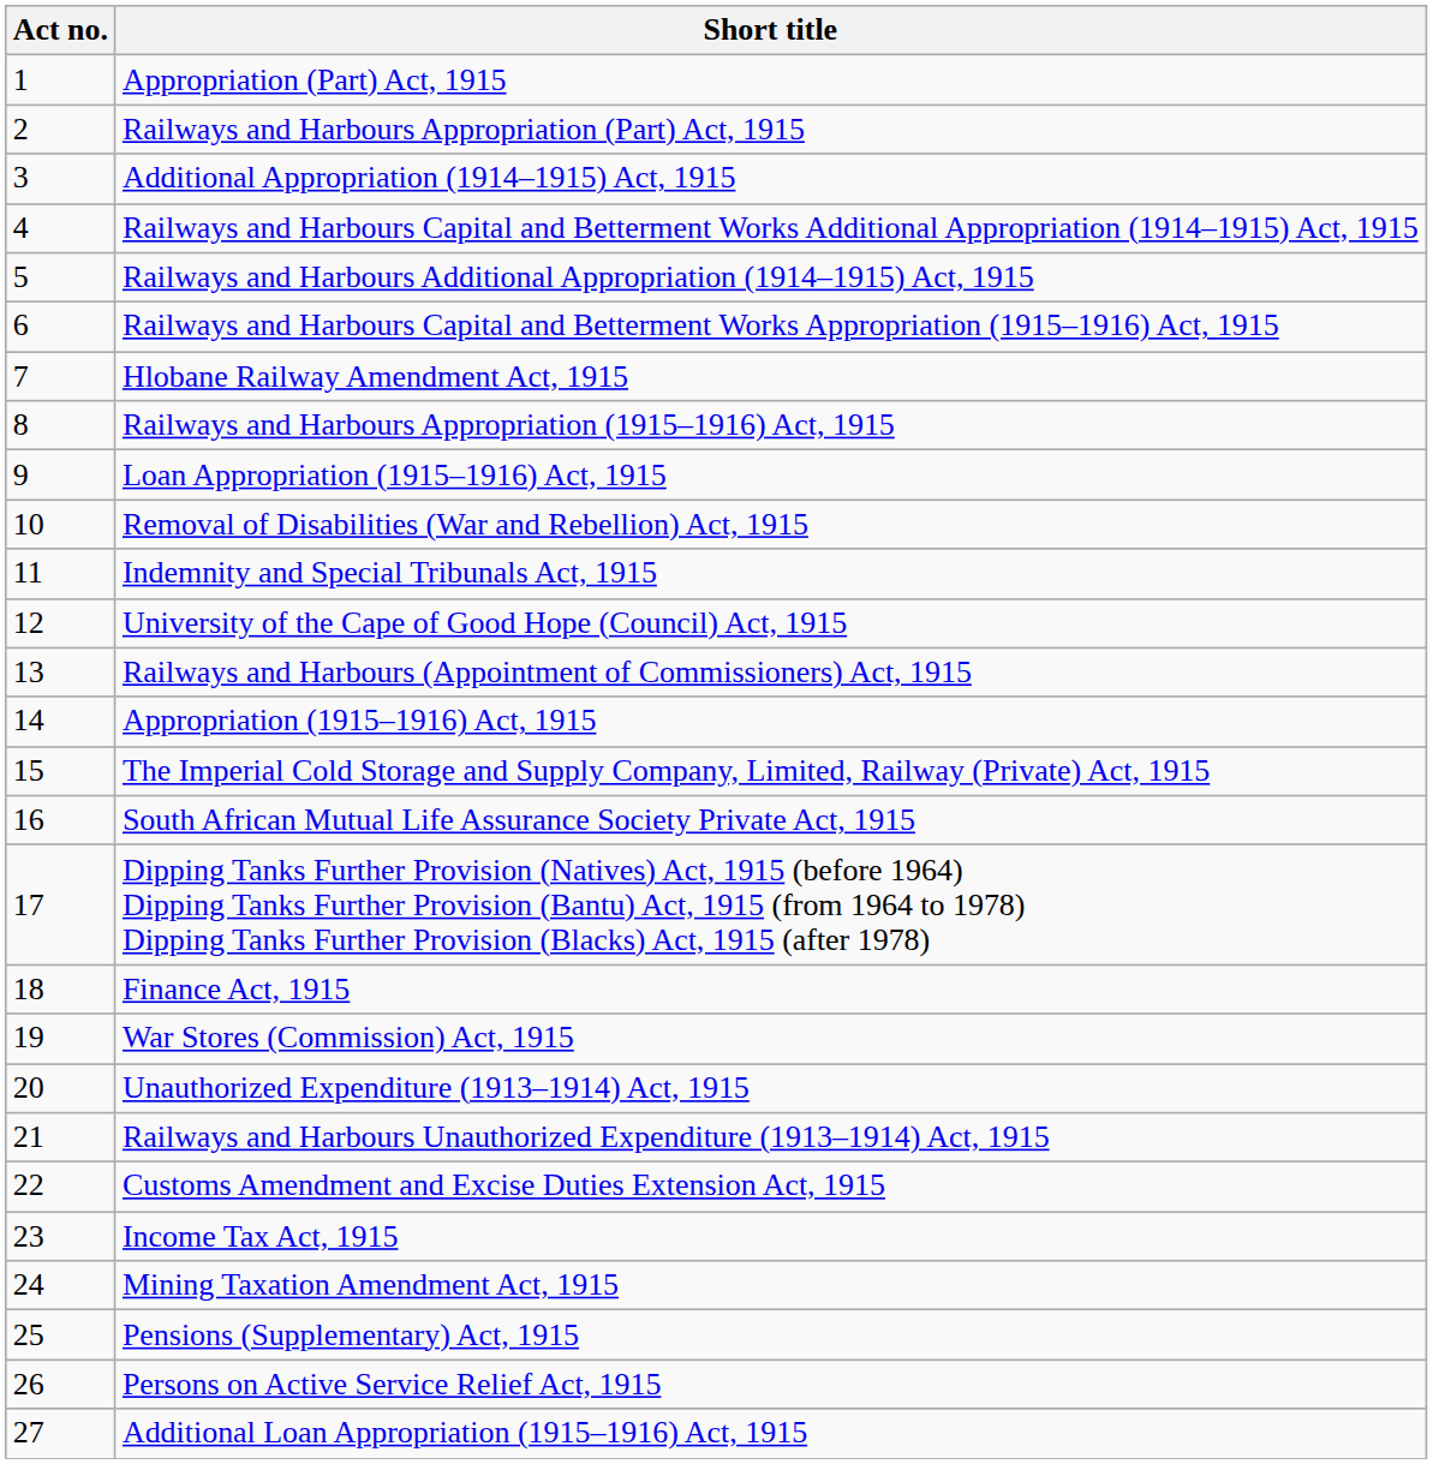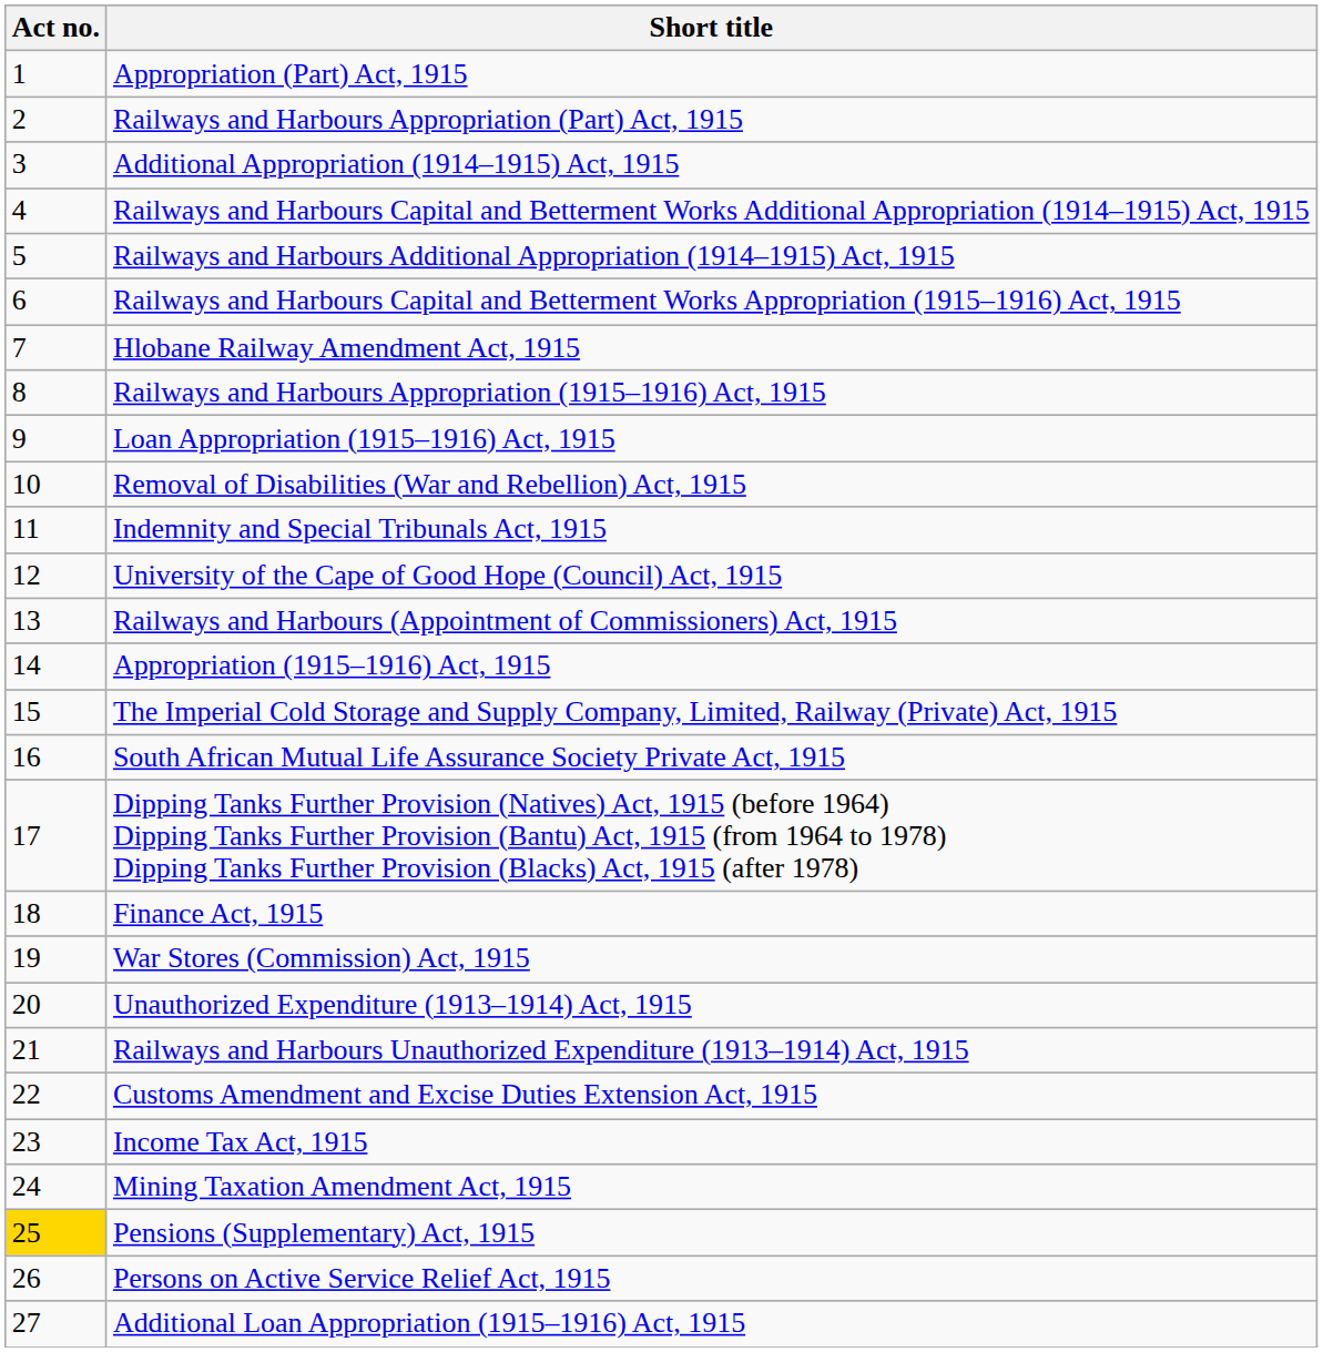Pensions (Supplementary) Act, 1915 | Act no.: no background -> gold background
